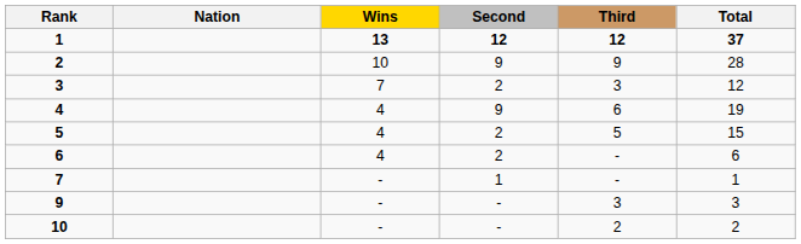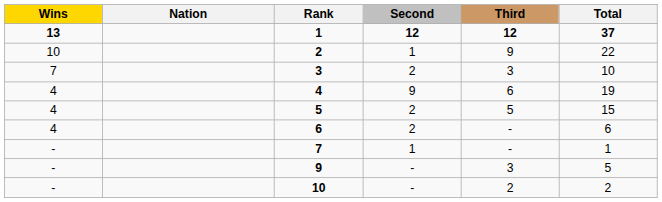columns swapped: Rank <-> Wins
row 3 | Second: 9 -> 1
row 3 | Total: 28 -> 22
row 4 | Total: 12 -> 10
row 9 | Total: 3 -> 5
